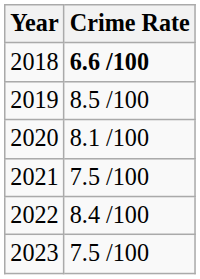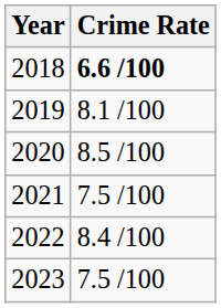2019 | Crime Rate: 8.5 /100 -> 8.1 /100
2020 | Crime Rate: 8.1 /100 -> 8.5 /100
